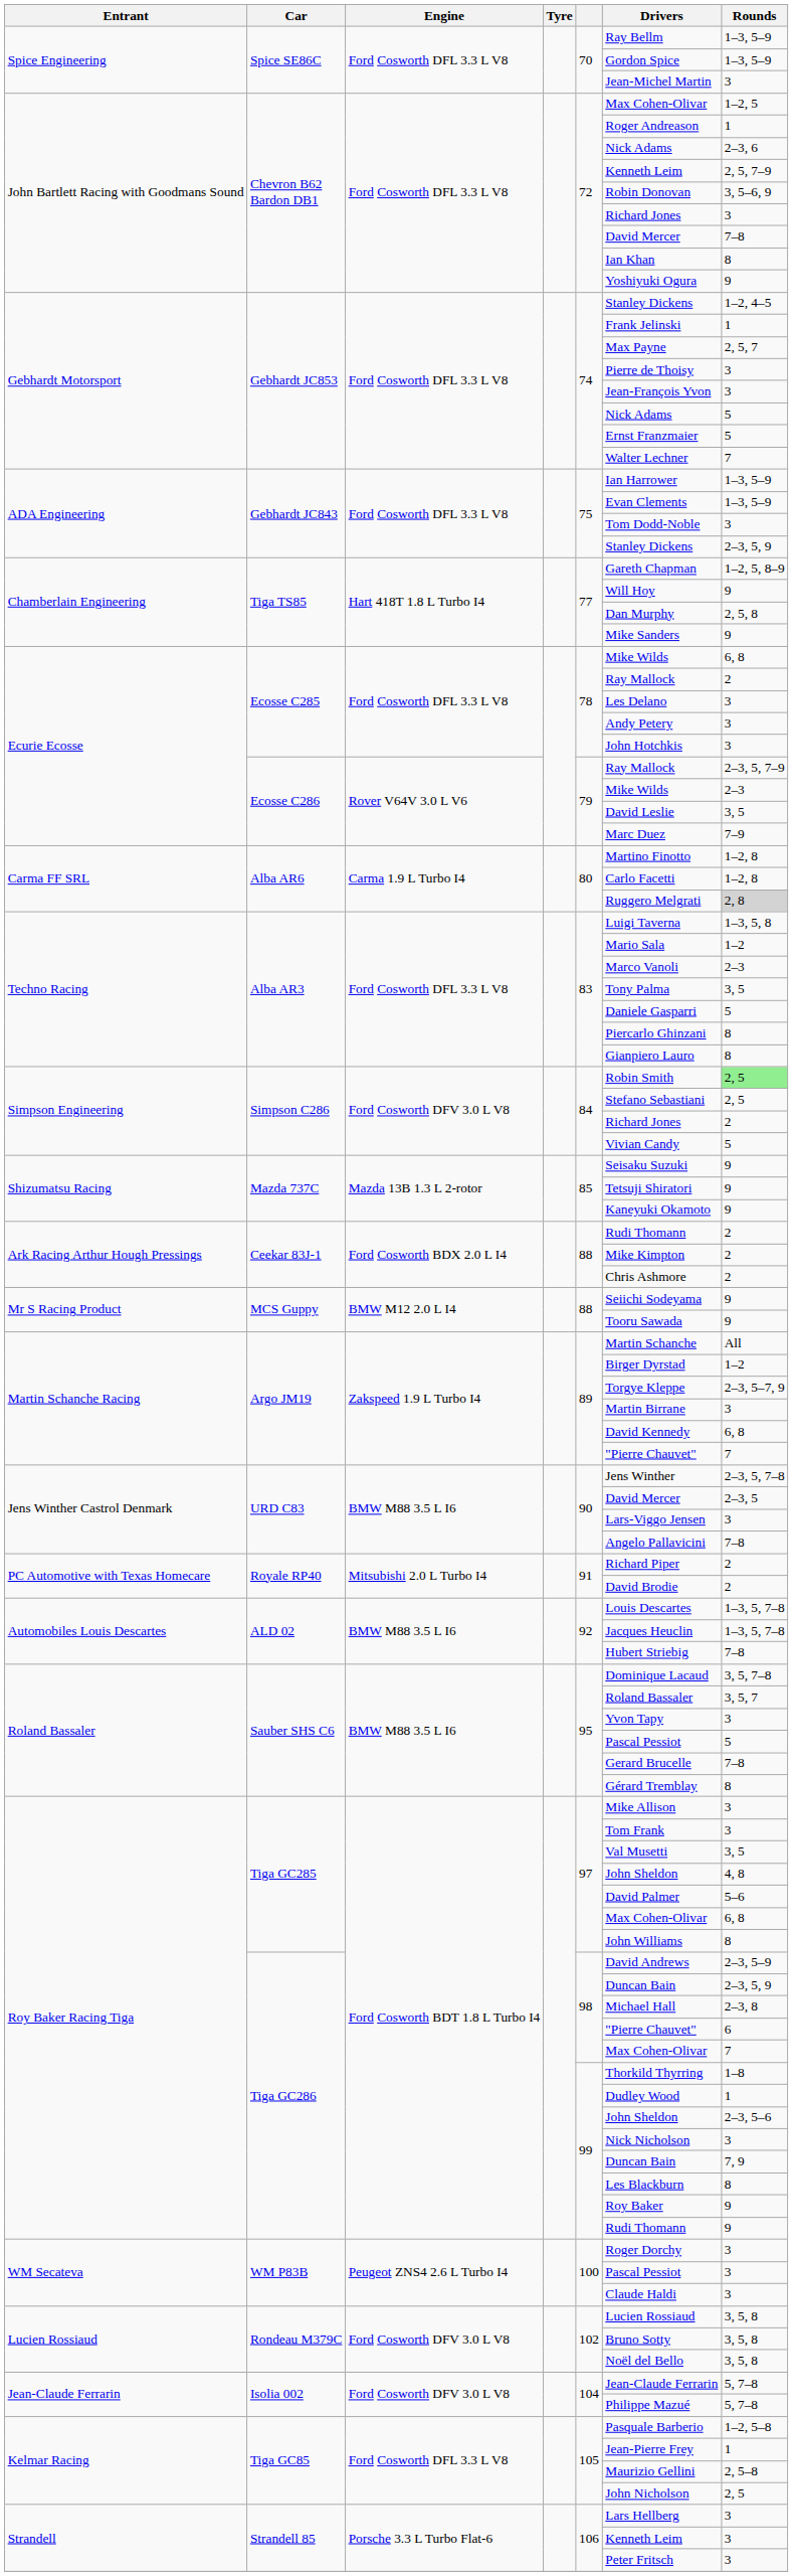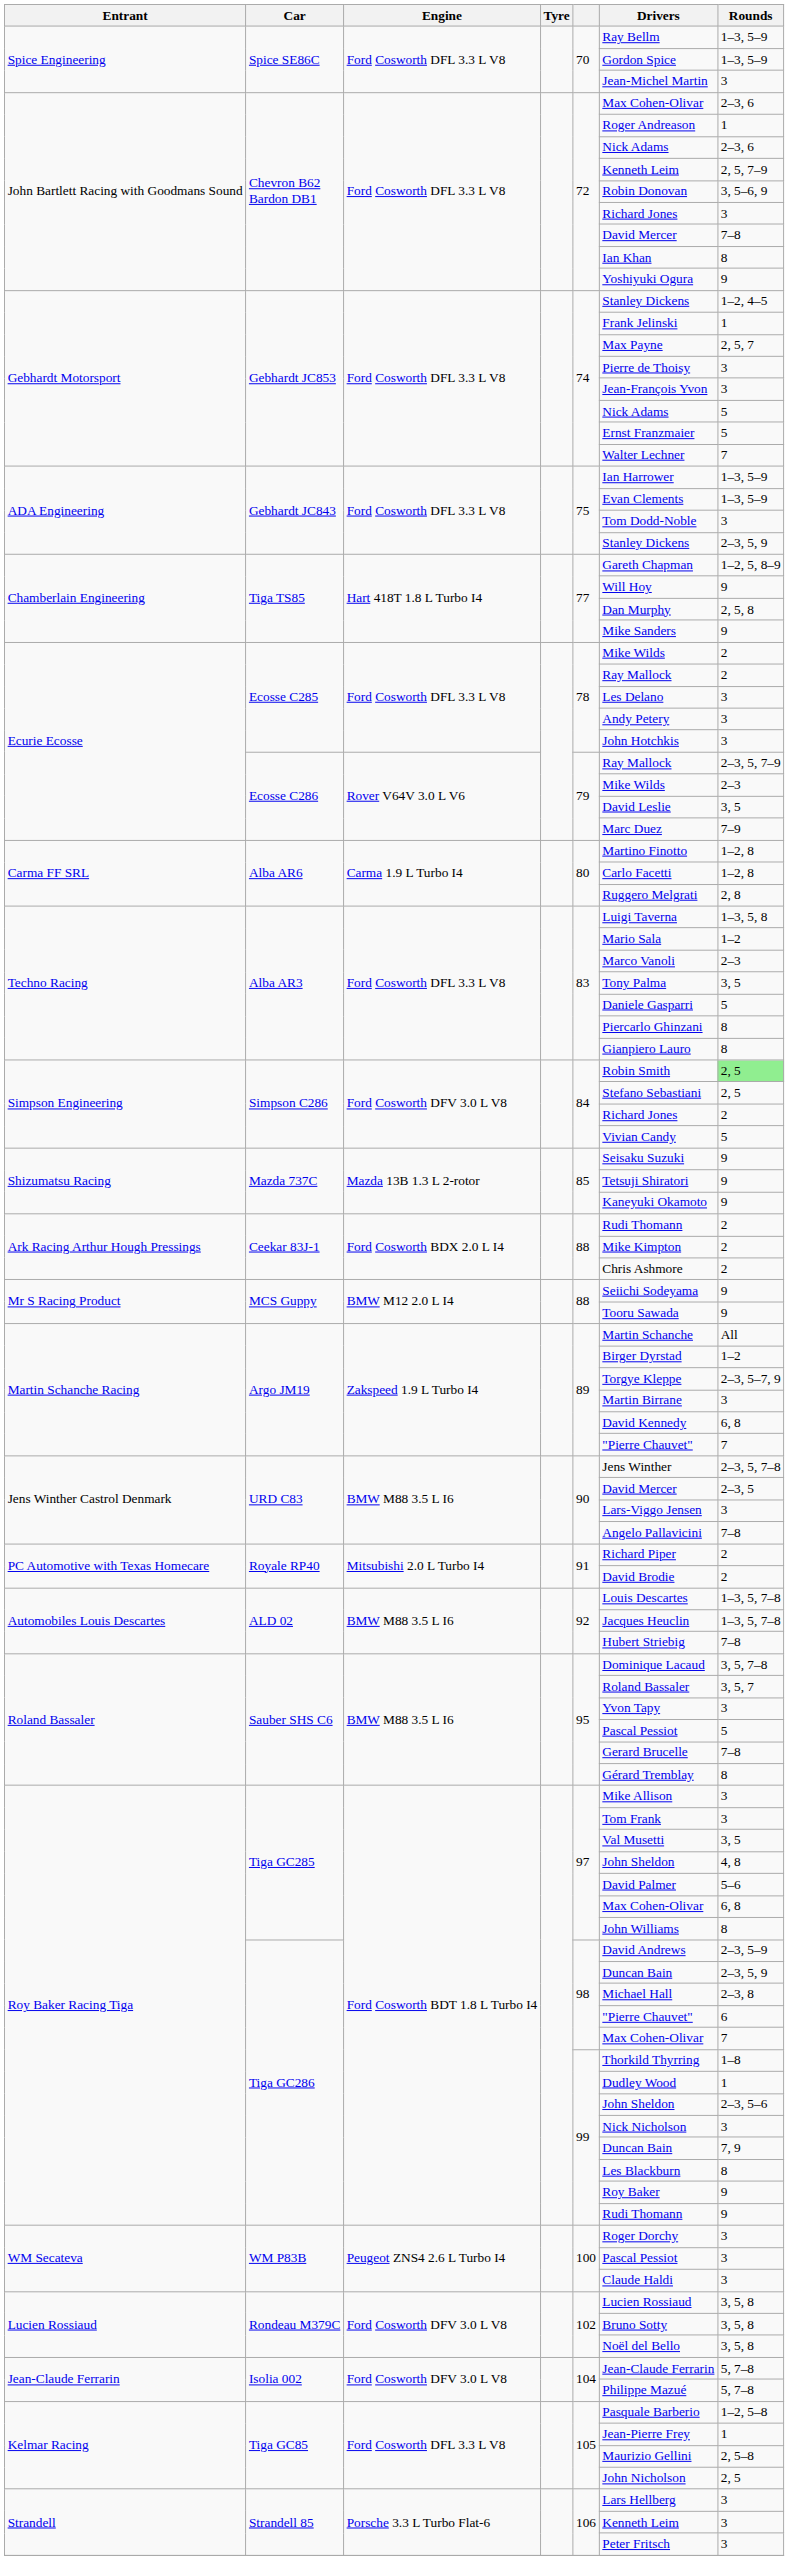row 5 | Rounds: 1–2, 5 -> 2–3, 6
row 30 | Rounds: 6, 8 -> 2
row 41 | Rounds: lightgrey background -> no background
